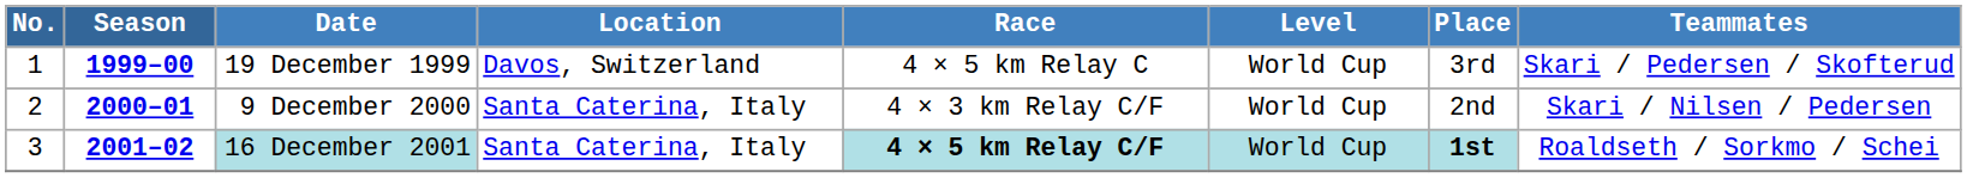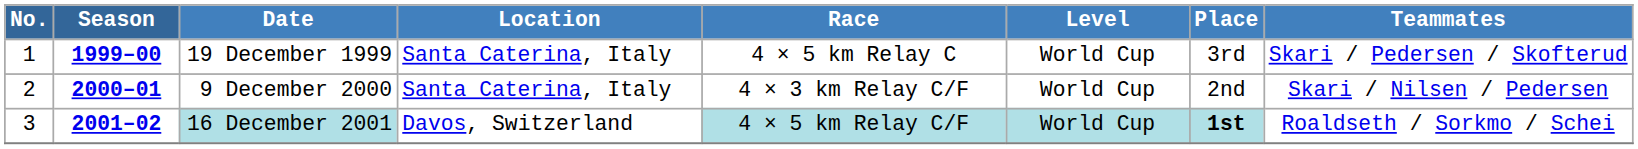19 December 1999 | Location: Davos, Switzerland -> Santa Caterina, Italy
16 December 2001 | Location: Santa Caterina, Italy -> Davos, Switzerland
16 December 2001 | Race: bold -> normal
